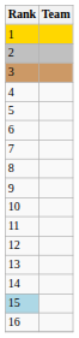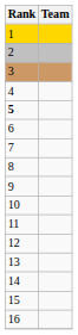5 | Rank: normal -> bold
15 | Rank: lightblue background -> no background
